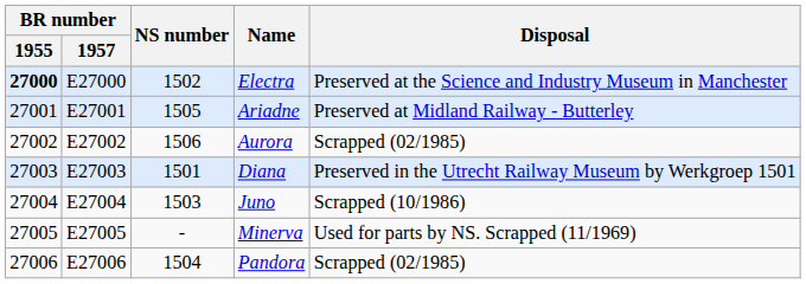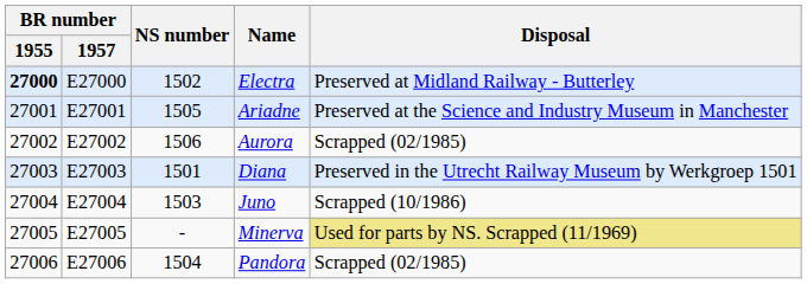Electra | Disposal: Preserved at the Science and Industry Museum in Manchester -> Preserved at Midland Railway - Butterley
Ariadne | Disposal: Preserved at Midland Railway - Butterley -> Preserved at the Science and Industry Museum in Manchester
Minerva | Disposal: no background -> khaki background
